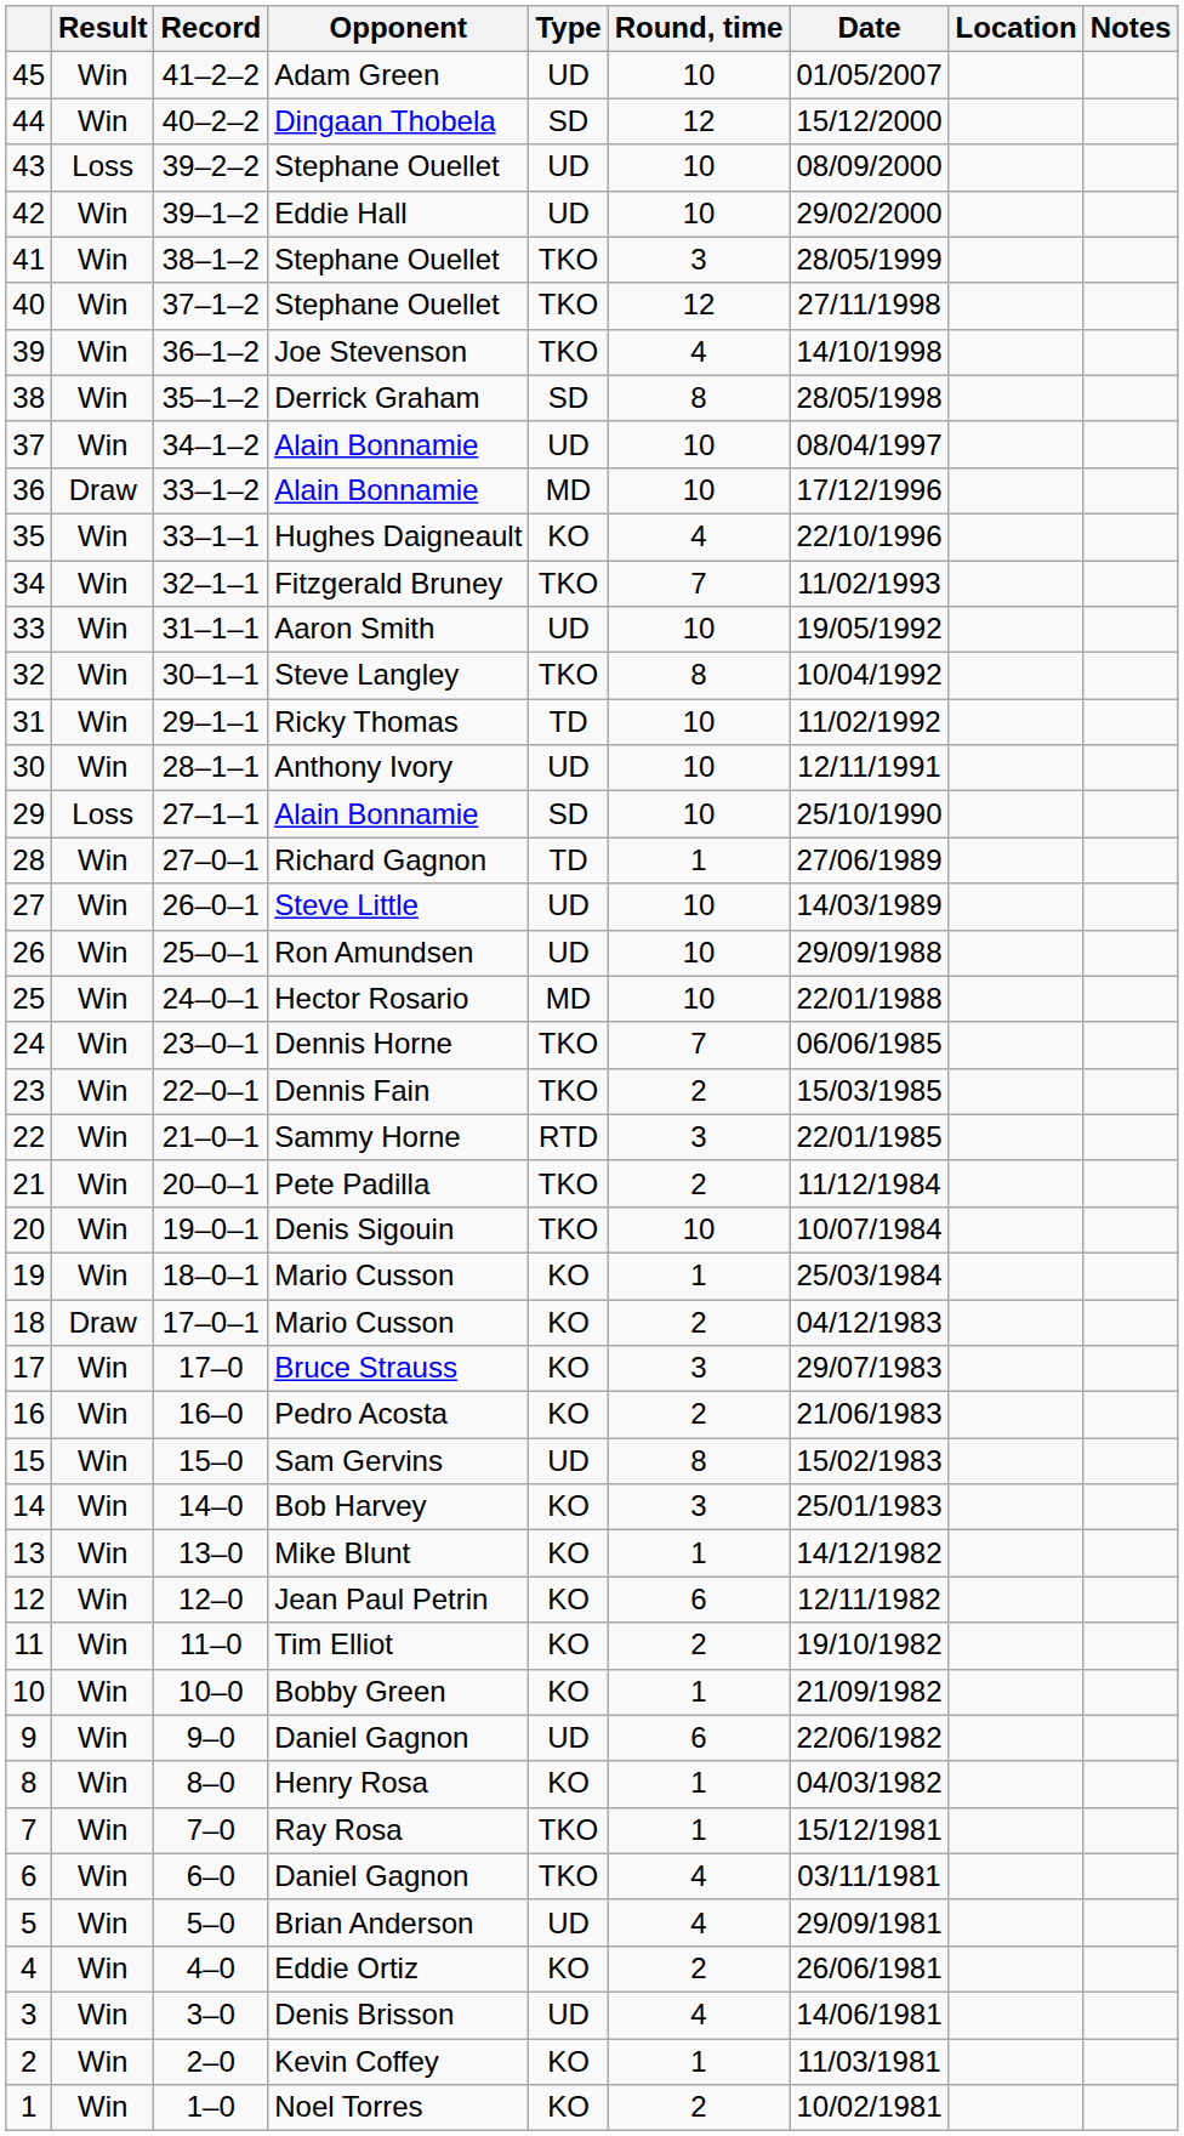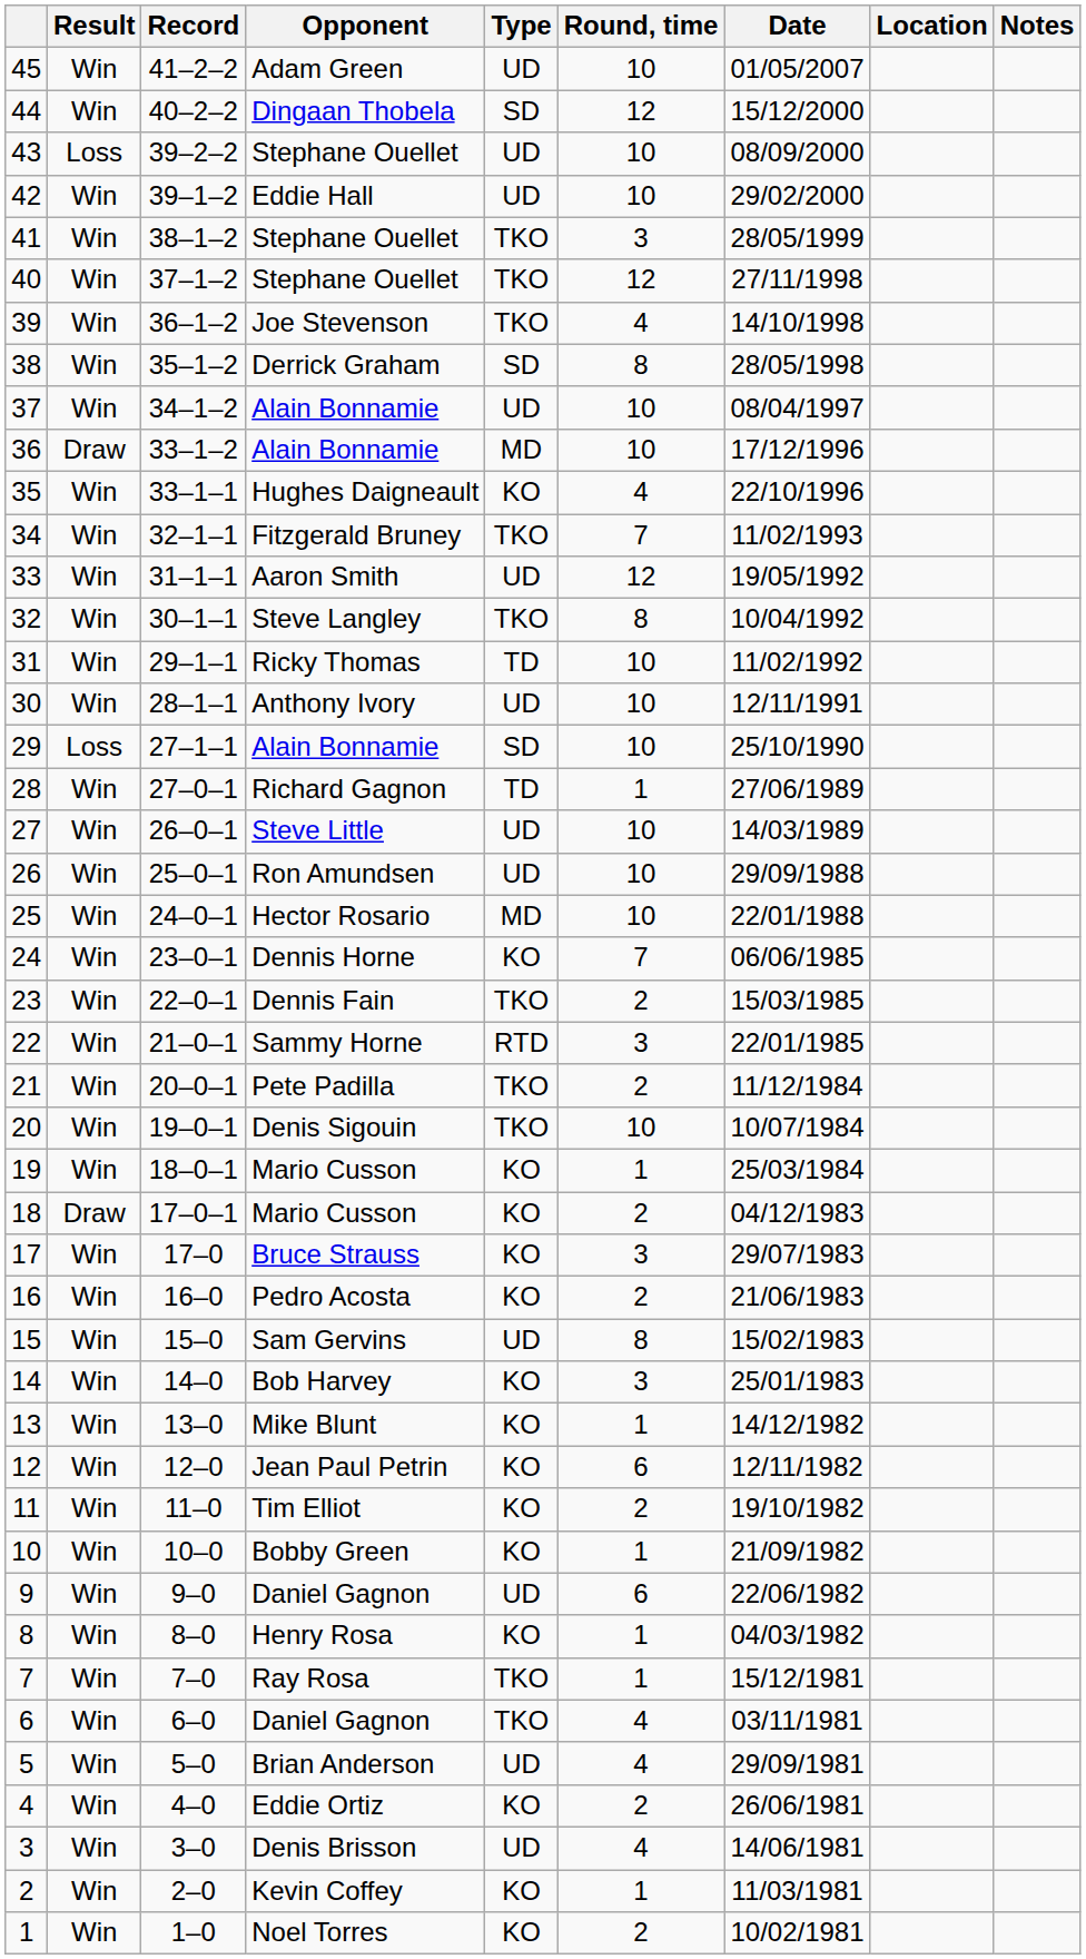33 | Round, time: 10 -> 12
24 | Type: TKO -> KO
